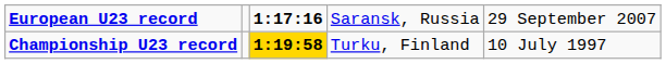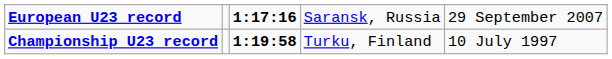Championship U23 record | column 3: gold background -> no background
